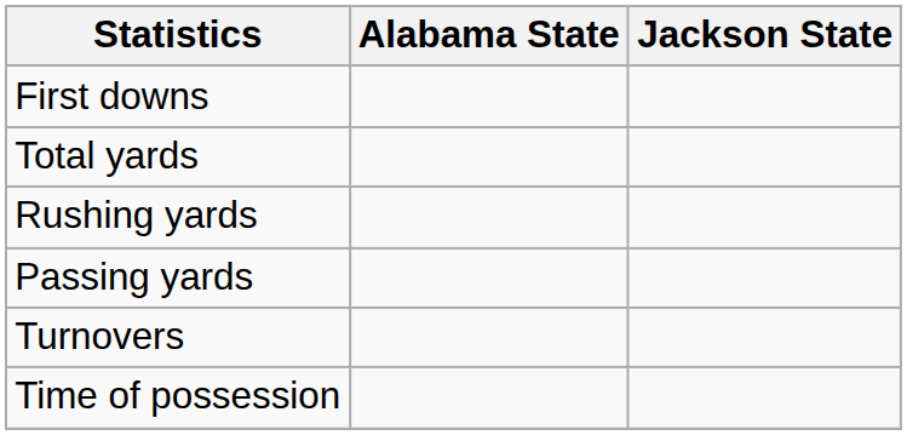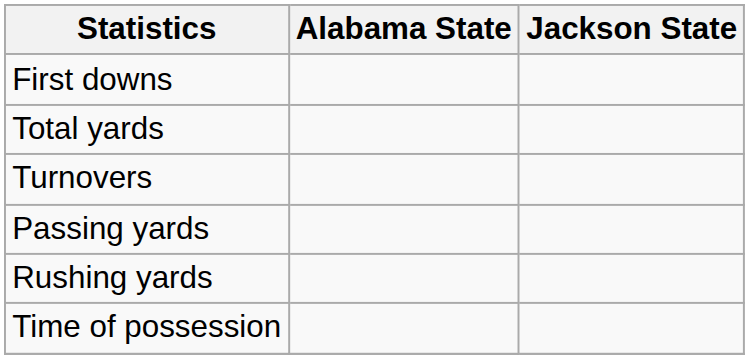rows swapped: Rushing yards <-> Turnovers
